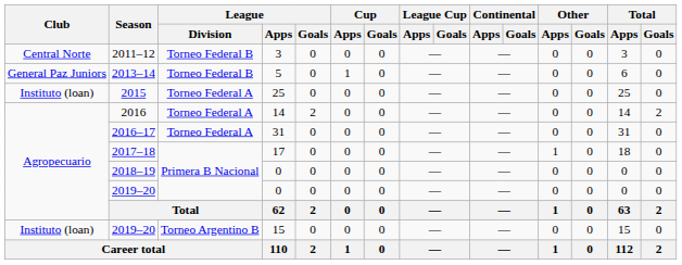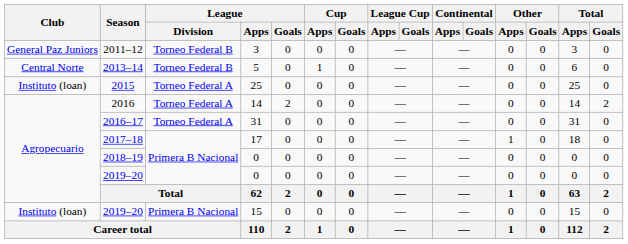2011–12 | Club: Central Norte -> General Paz Juniors
2013–14 | Club: General Paz Juniors -> Central Norte
2019–20 / 15 | League / Division: Torneo Argentino B -> Primera B Nacional
